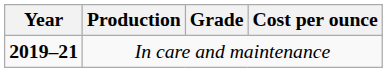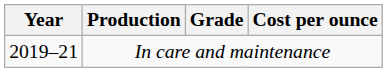In care and maintenance | Year: bold -> normal
